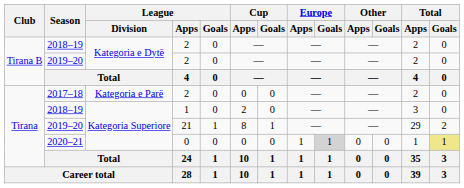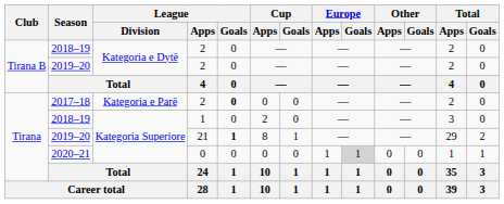2017–18 | League / Goals: normal -> bold
2019–20 / 21 | League / Goals: normal -> bold
2020–21 | Total / Goals: khaki background -> no background
